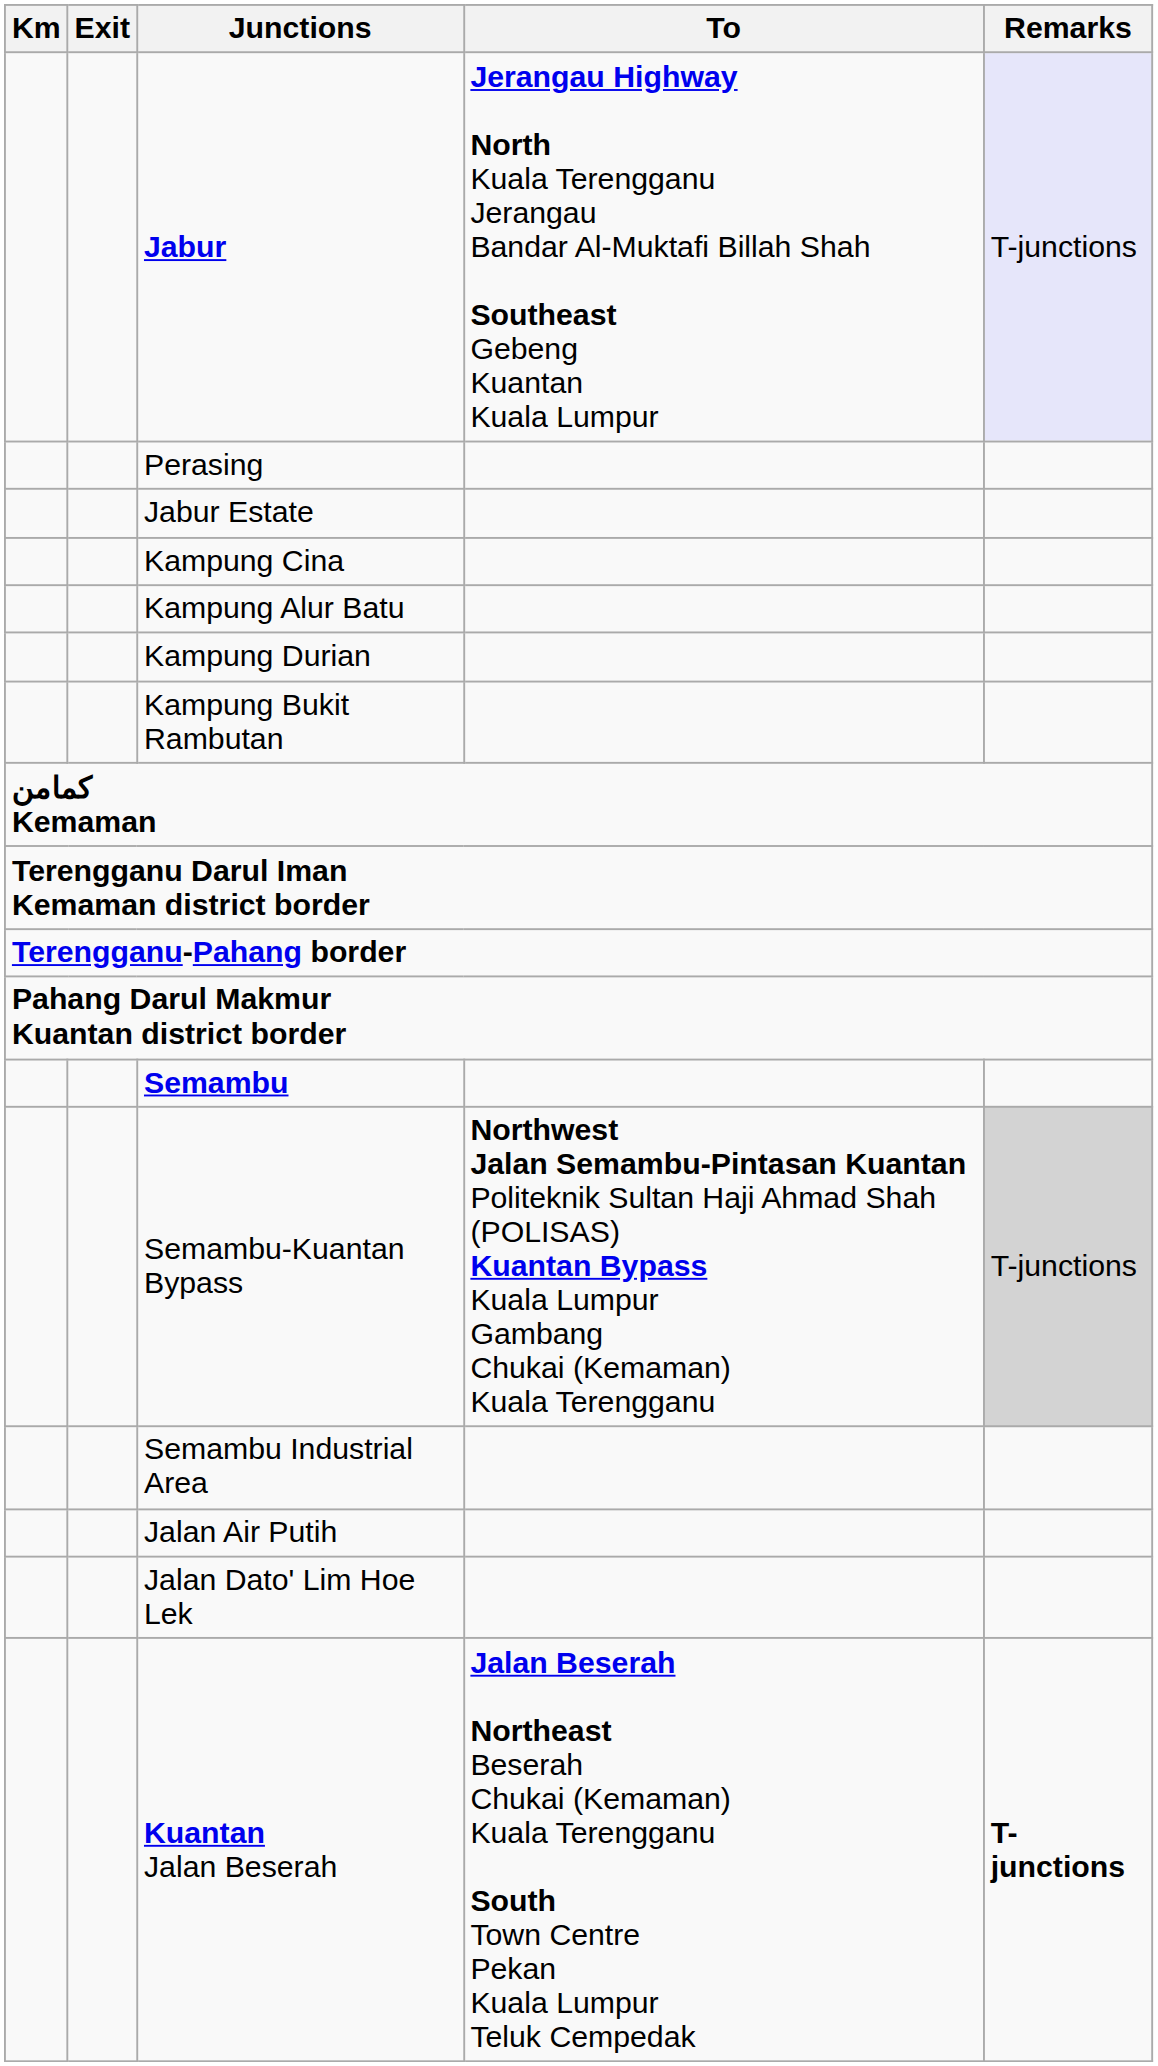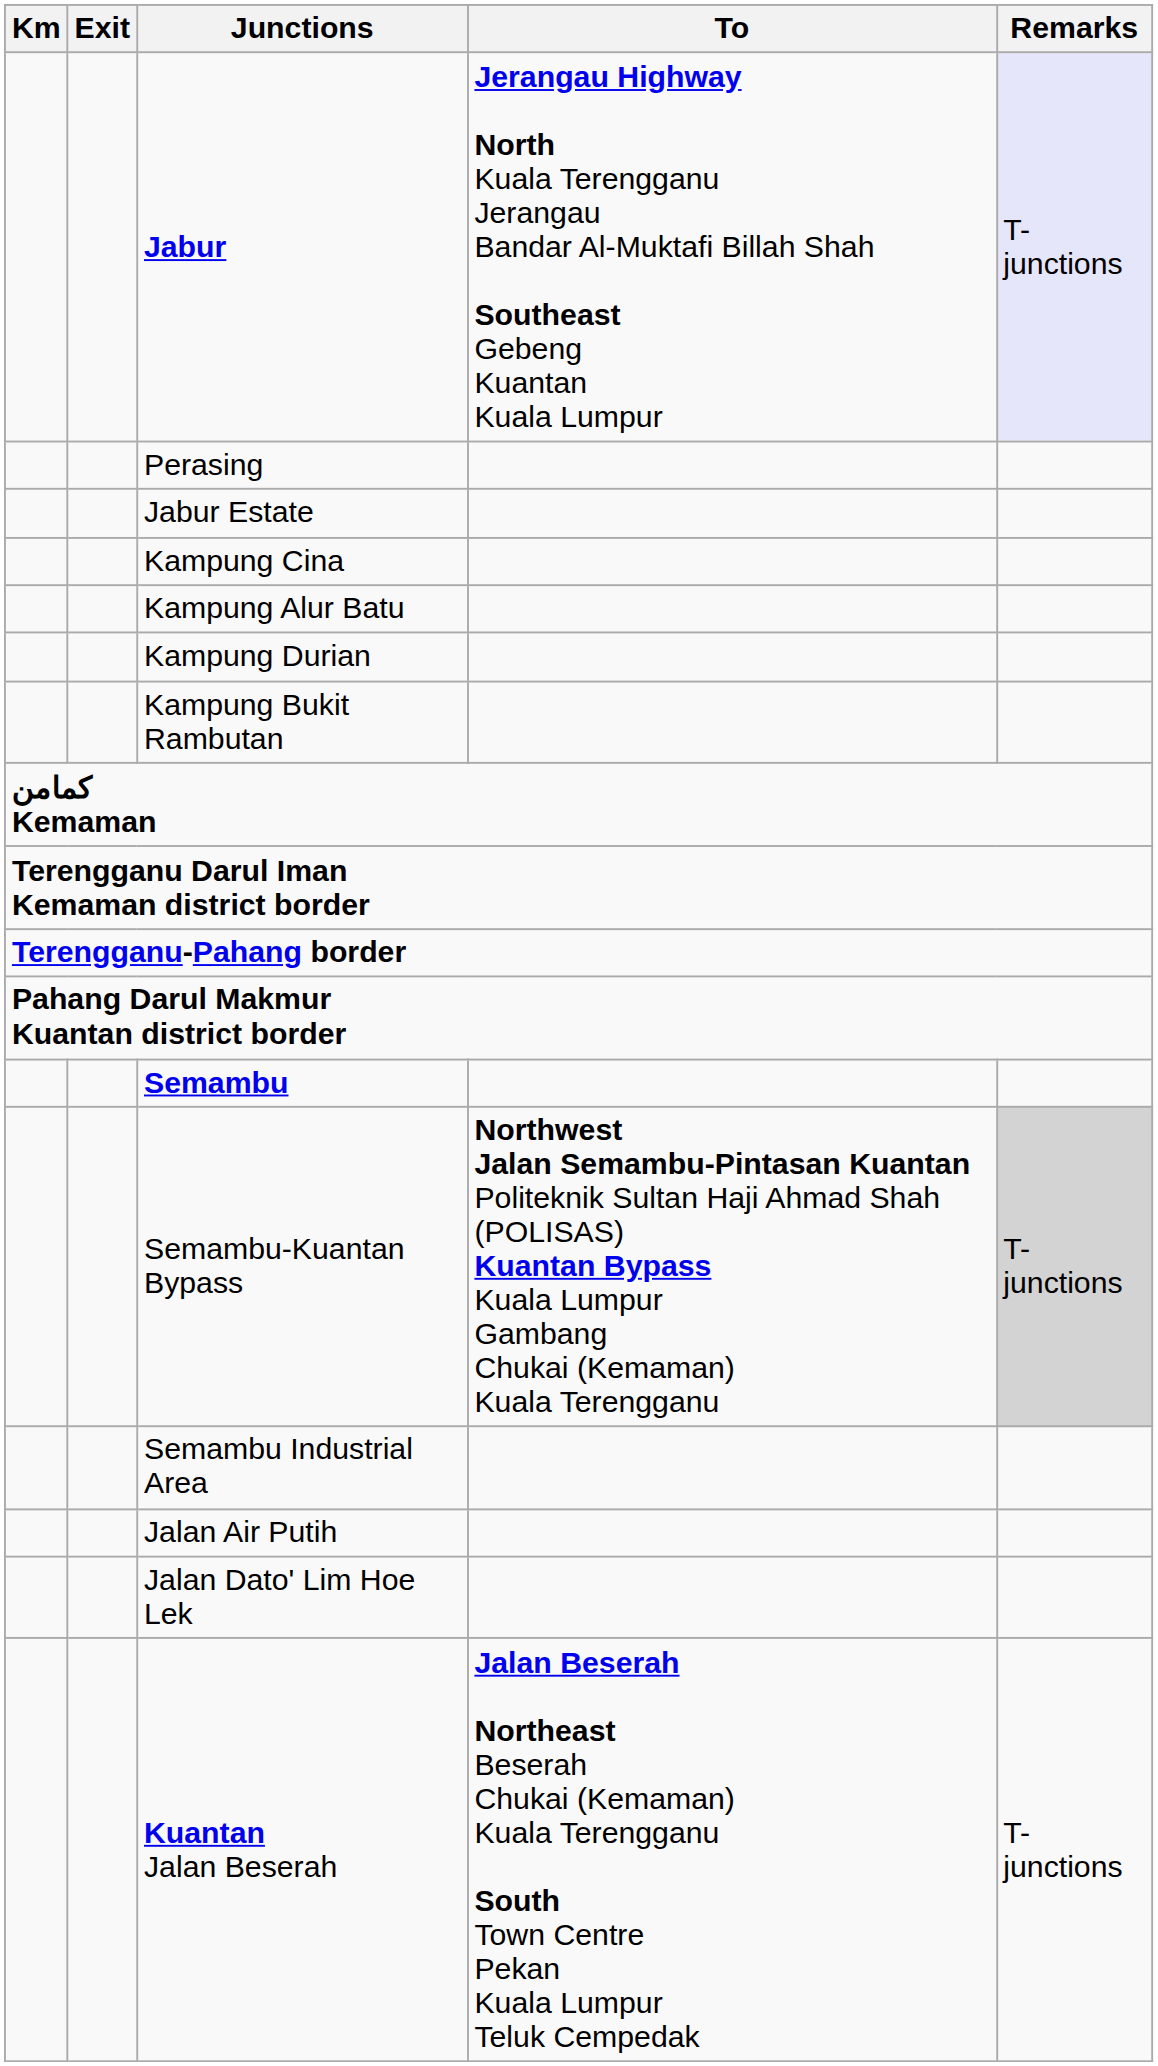Kuantan Jalan Beserah | Remarks: bold -> normal
